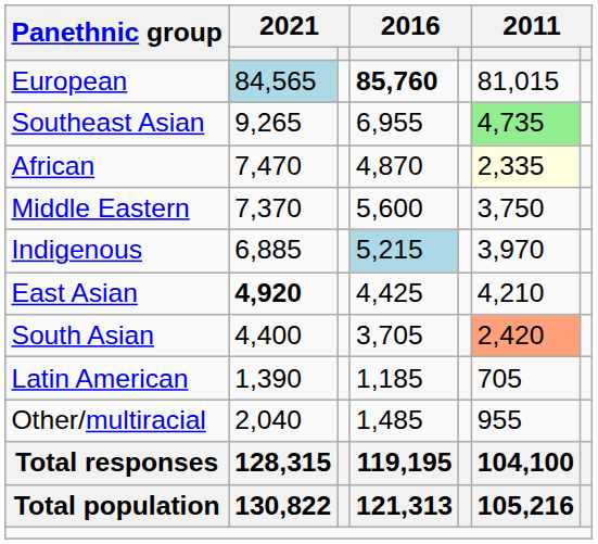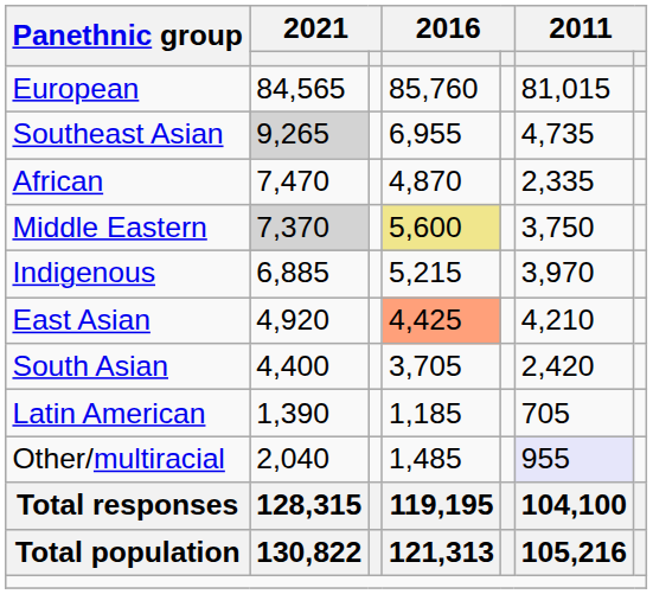European | column 2: lightblue background -> no background
European | column 4: bold -> normal
Southeast Asian | column 2: no background -> lightgrey background
Southeast Asian | column 6: lightgreen background -> no background
African | column 6: lightyellow background -> no background
Middle Eastern | column 2: no background -> lightgrey background
Middle Eastern | column 4: no background -> khaki background
Indigenous | column 4: lightblue background -> no background
East Asian | column 2: bold -> normal
East Asian | column 4: no background -> lightsalmon background
South Asian | column 6: lightsalmon background -> no background
Other/multiracial | column 6: no background -> lavender background
